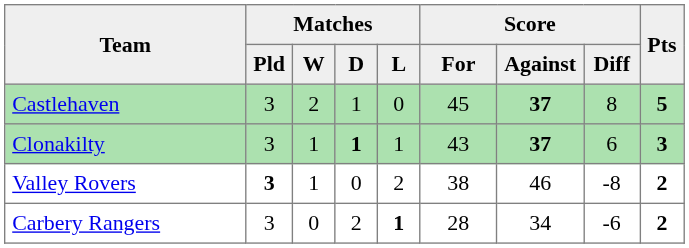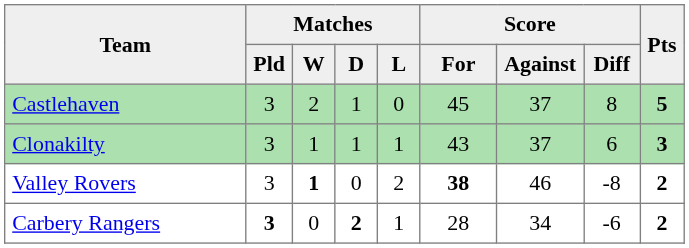Castlehaven | Score / Against: bold -> normal
Clonakilty | Matches / D: bold -> normal
Clonakilty | Score / Against: bold -> normal
Valley Rovers | Matches / Pld: bold -> normal
Valley Rovers | Matches / W: normal -> bold
Valley Rovers | Score / For: normal -> bold
Carbery Rangers | Matches / Pld: normal -> bold
Carbery Rangers | Matches / D: normal -> bold
Carbery Rangers | Matches / L: bold -> normal
